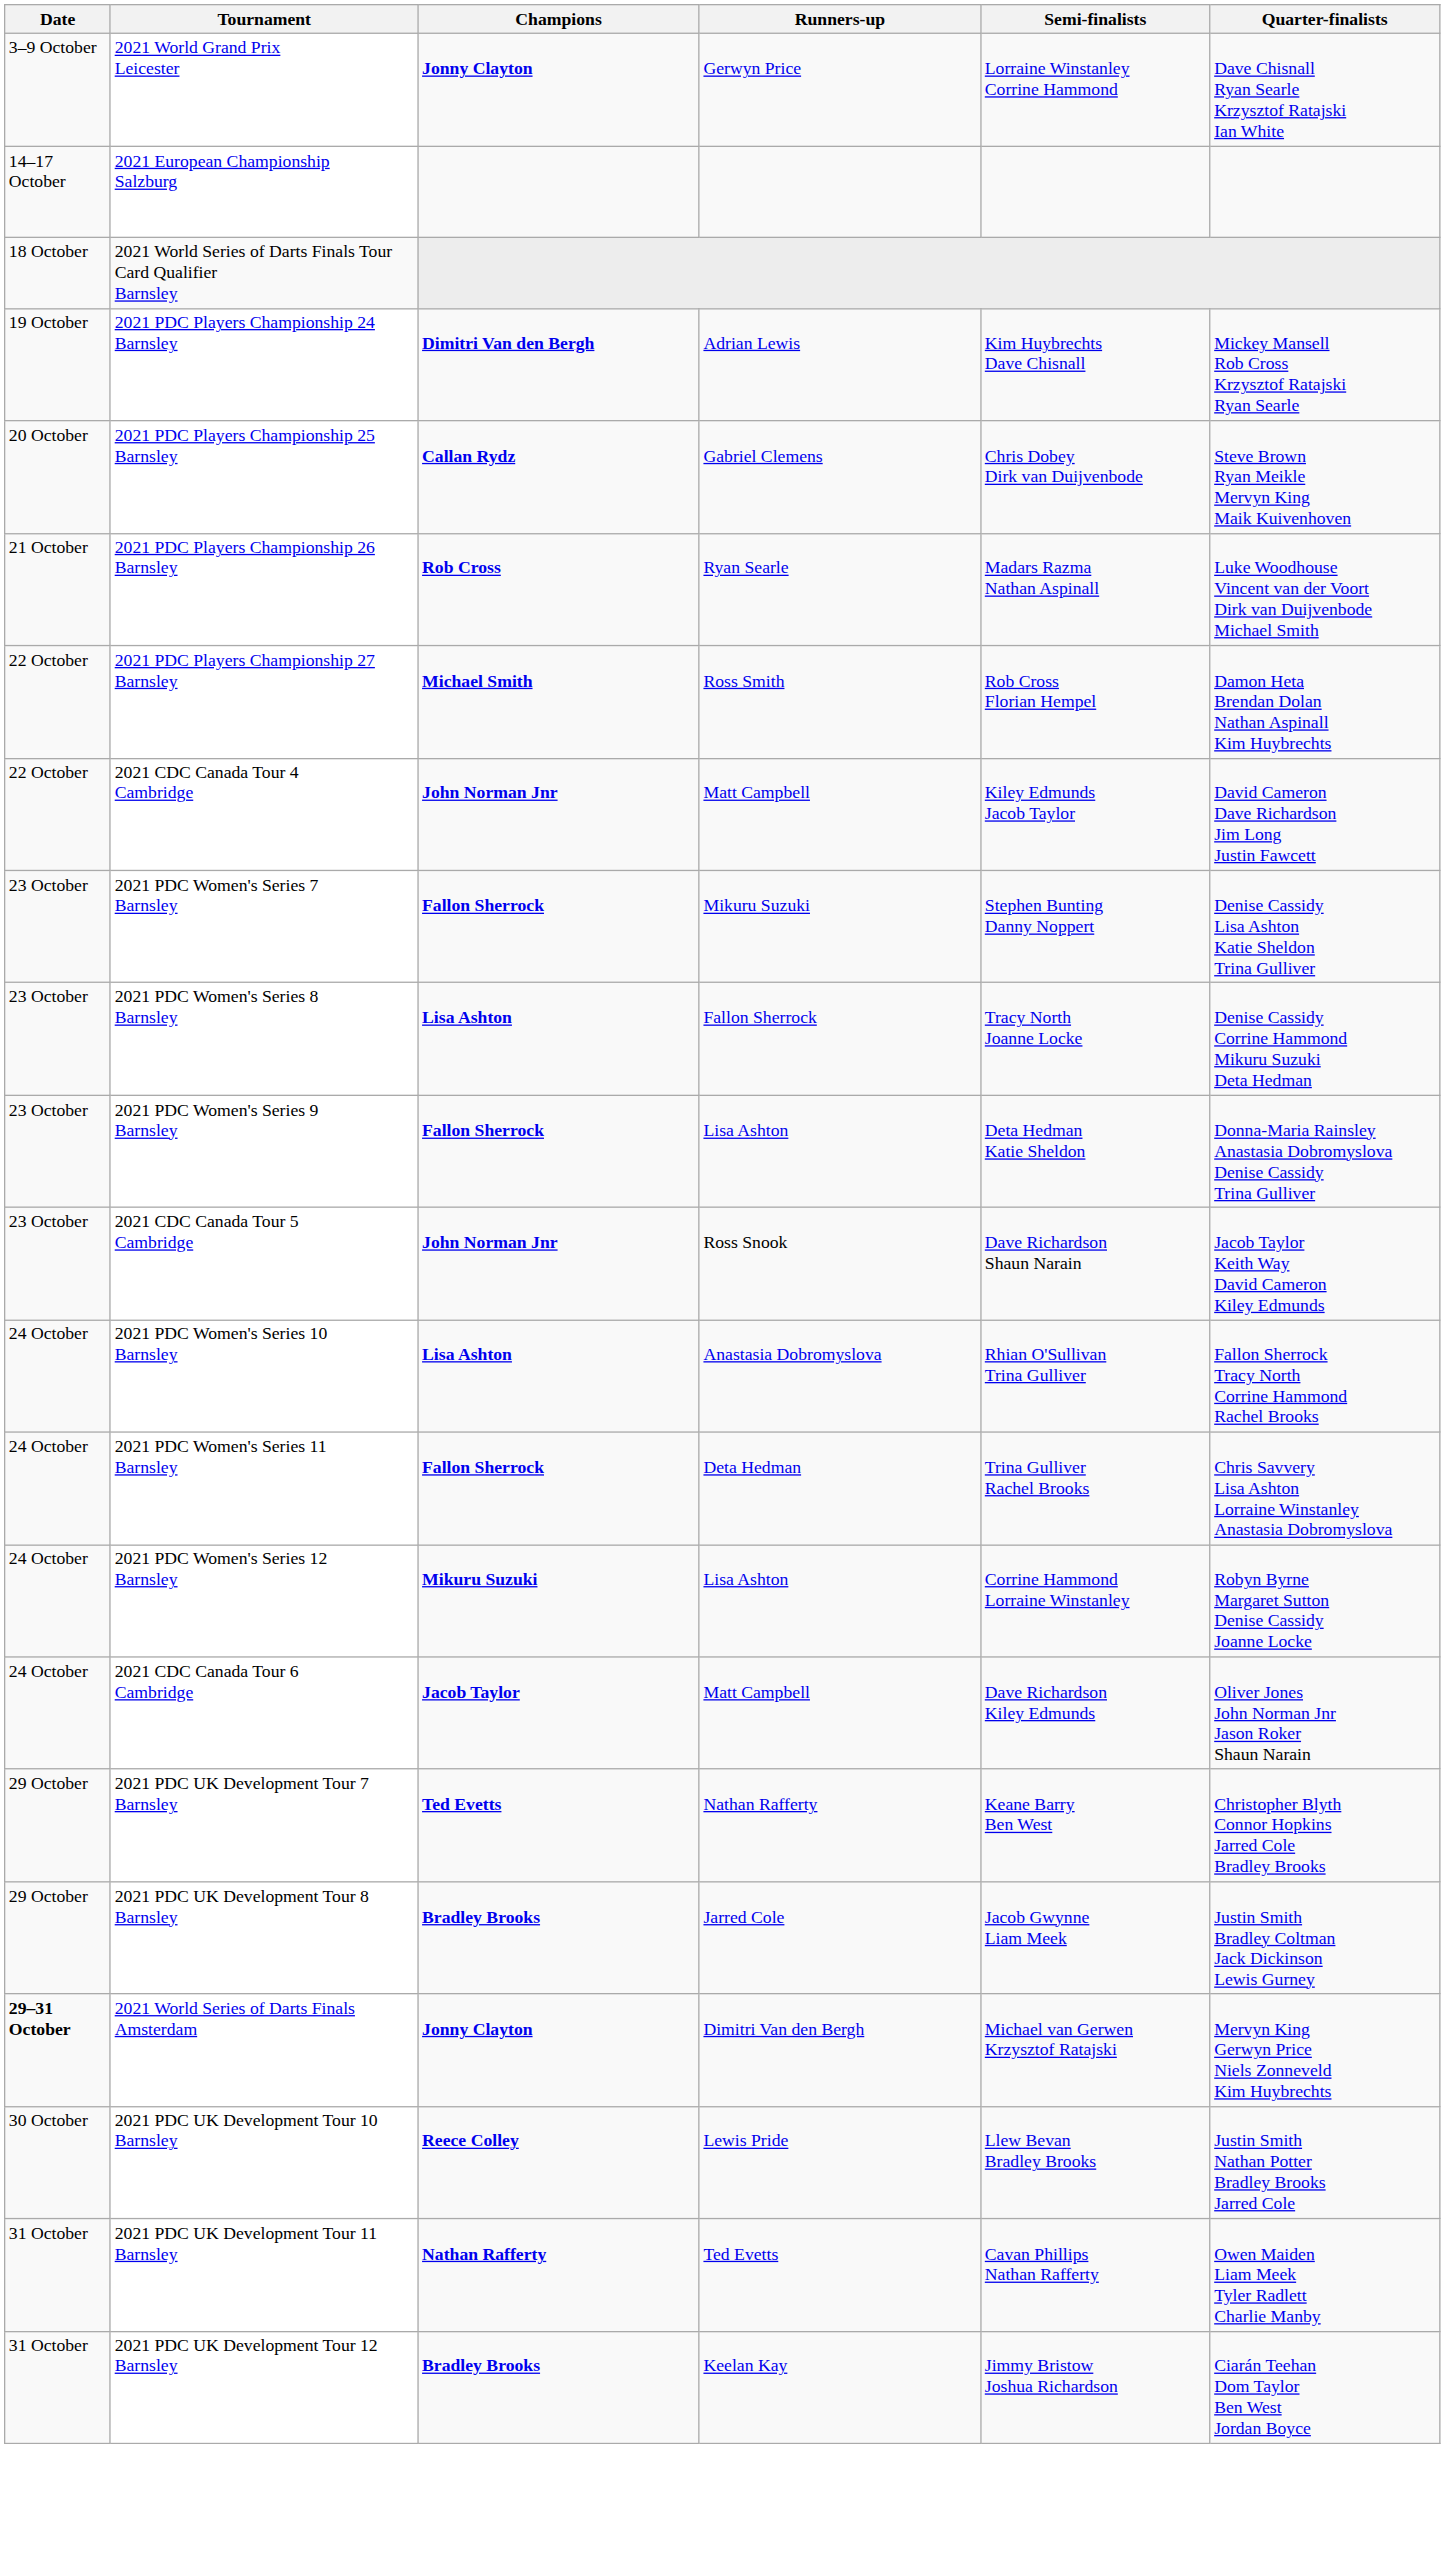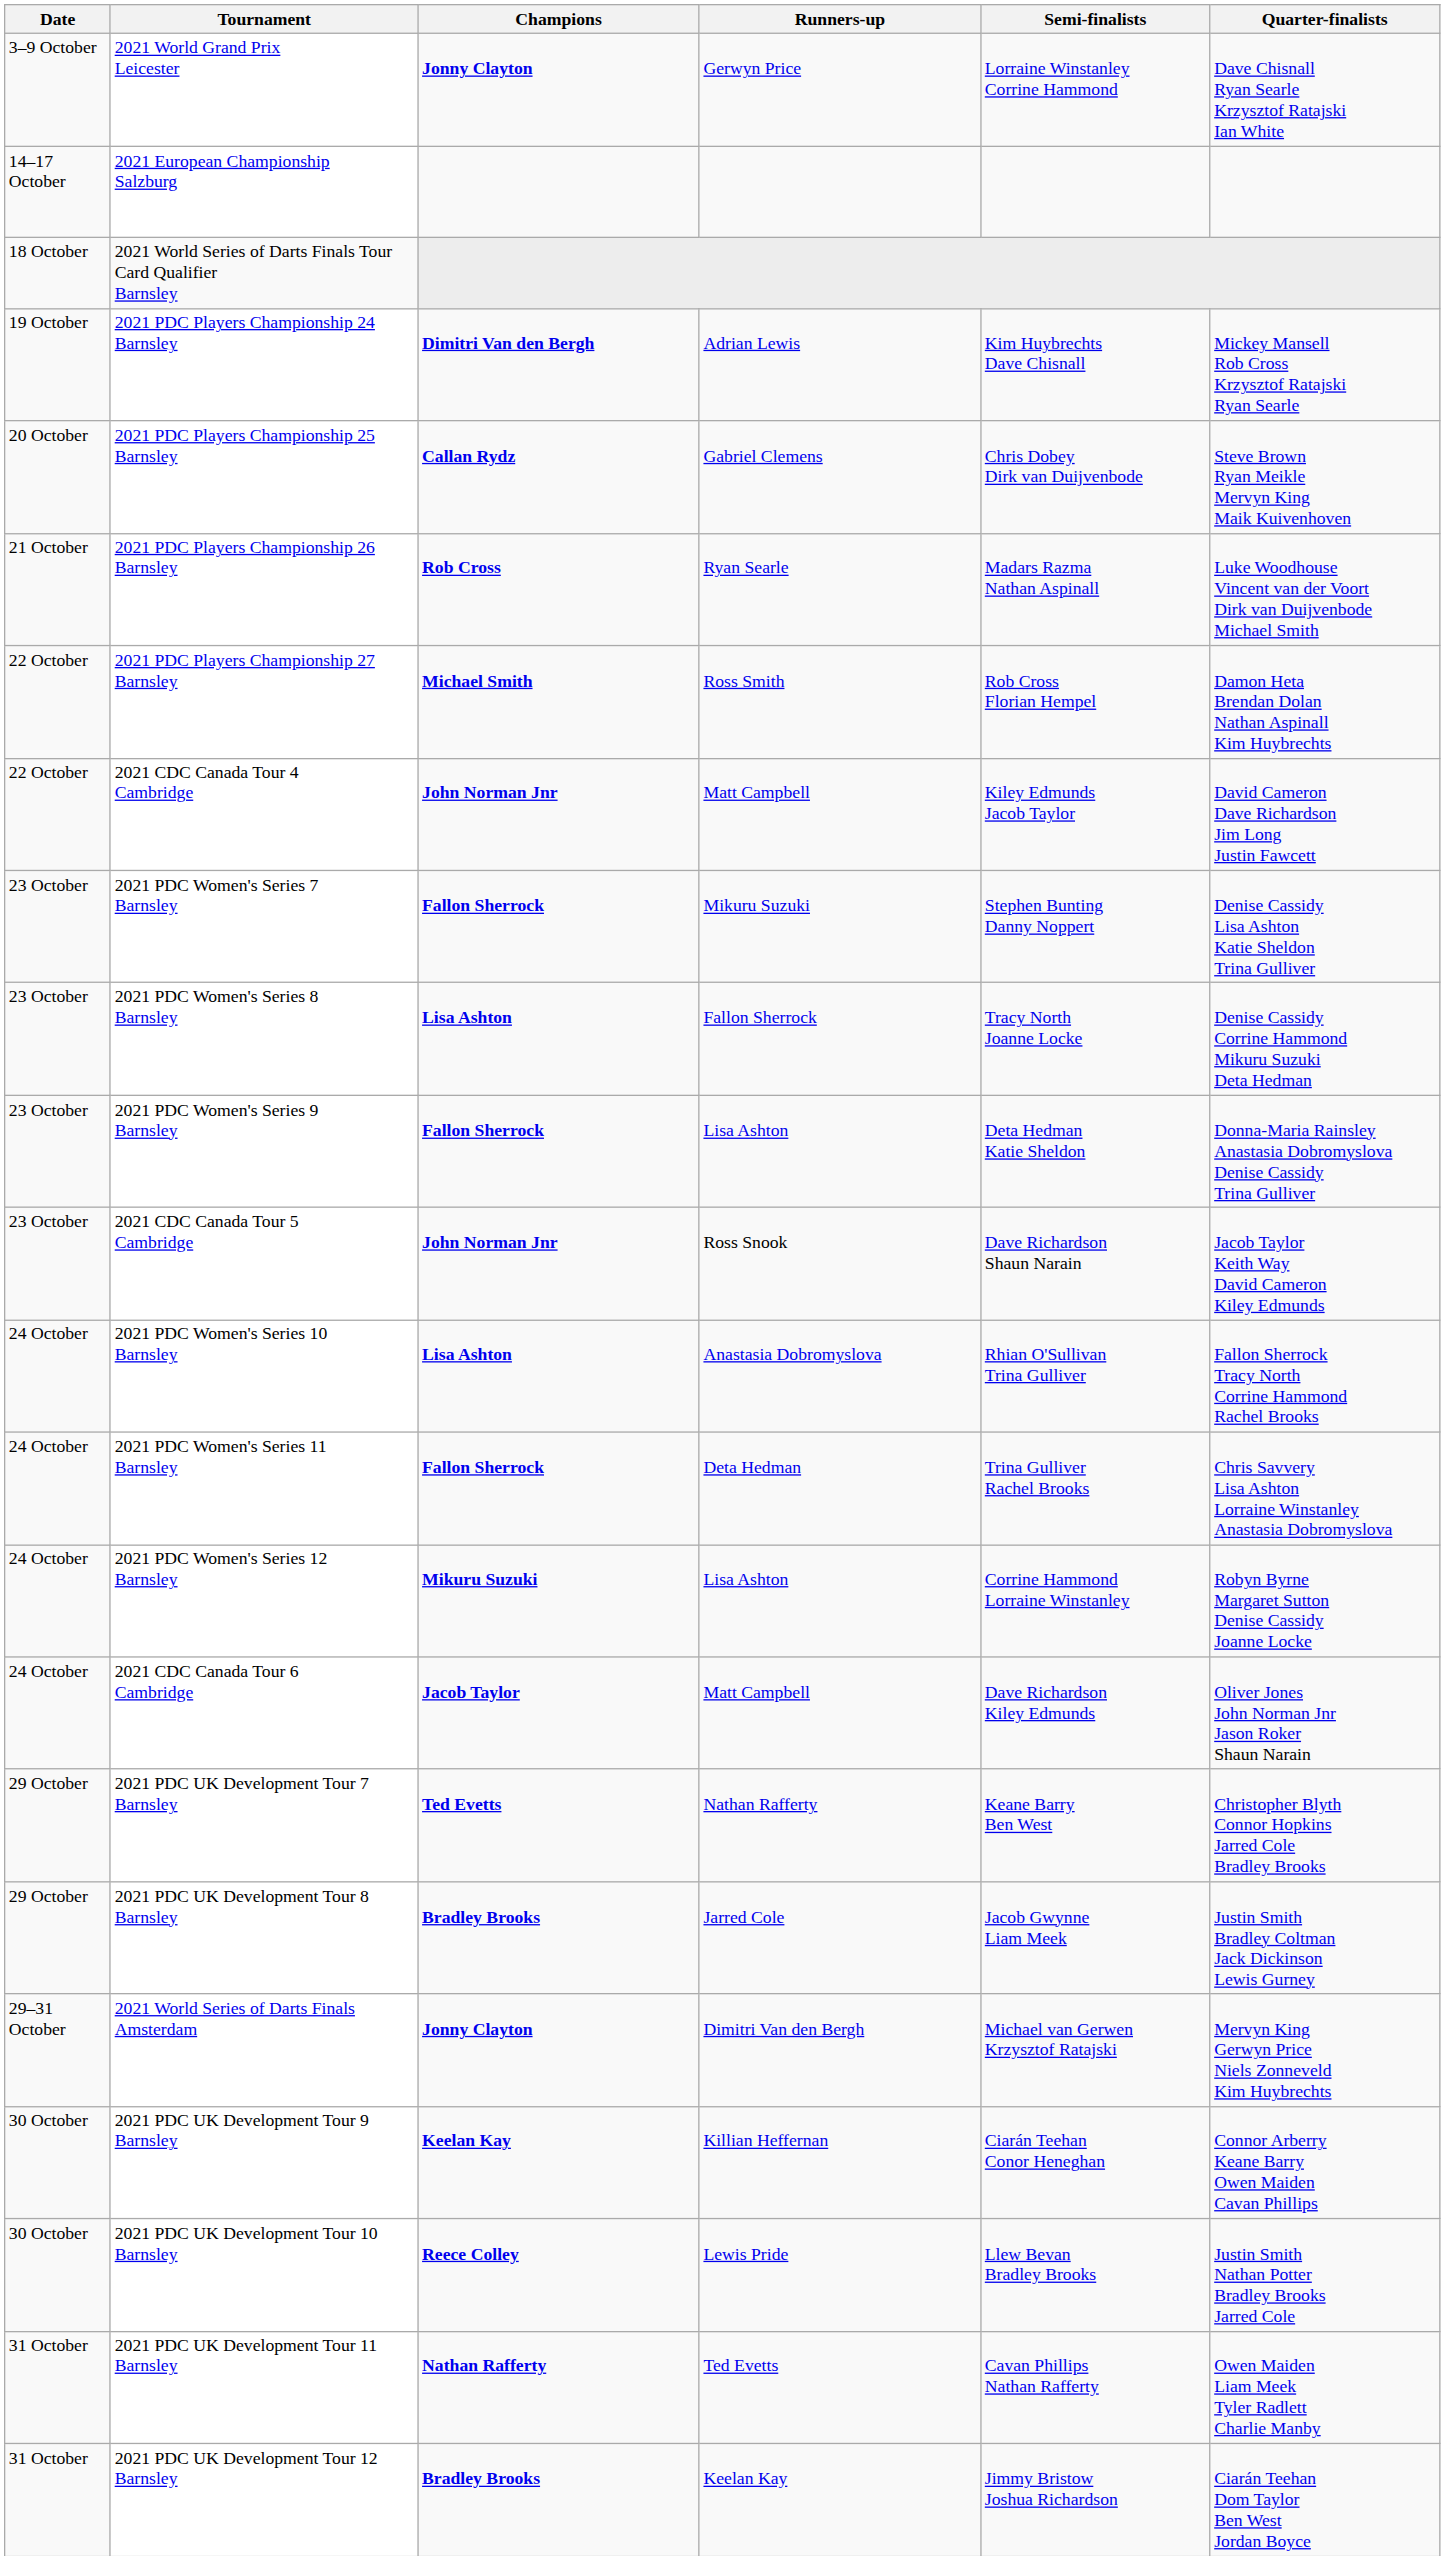2021 World Series of Darts Finals Amsterdam | Date: bold -> normal
+ row: 30 October | 2021 PDC UK Development Tour 9 Barnsley | Keelan Kay | Killian Heffernan | Ciarán Teehan Conor Heneghan | Connor Arberry Keane Barry Owen Maiden Cavan Phillips
